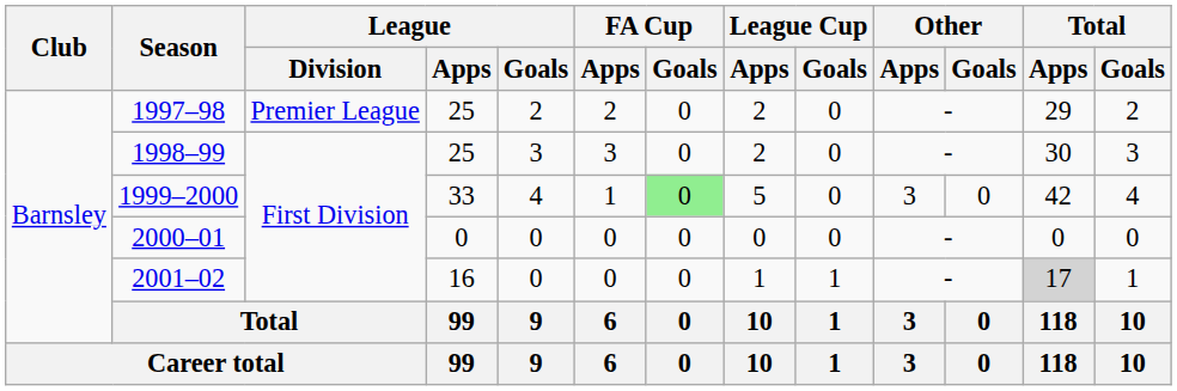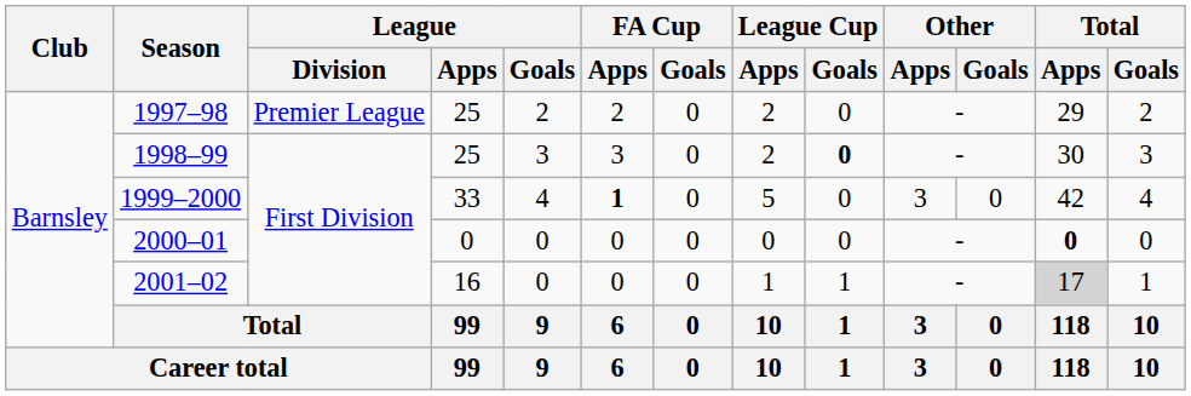1998–99 | League Cup / Goals: normal -> bold
1999–2000 | FA Cup / Apps: normal -> bold
1999–2000 | FA Cup / Goals: lightgreen background -> no background
2000–01 | Total / Apps: normal -> bold
